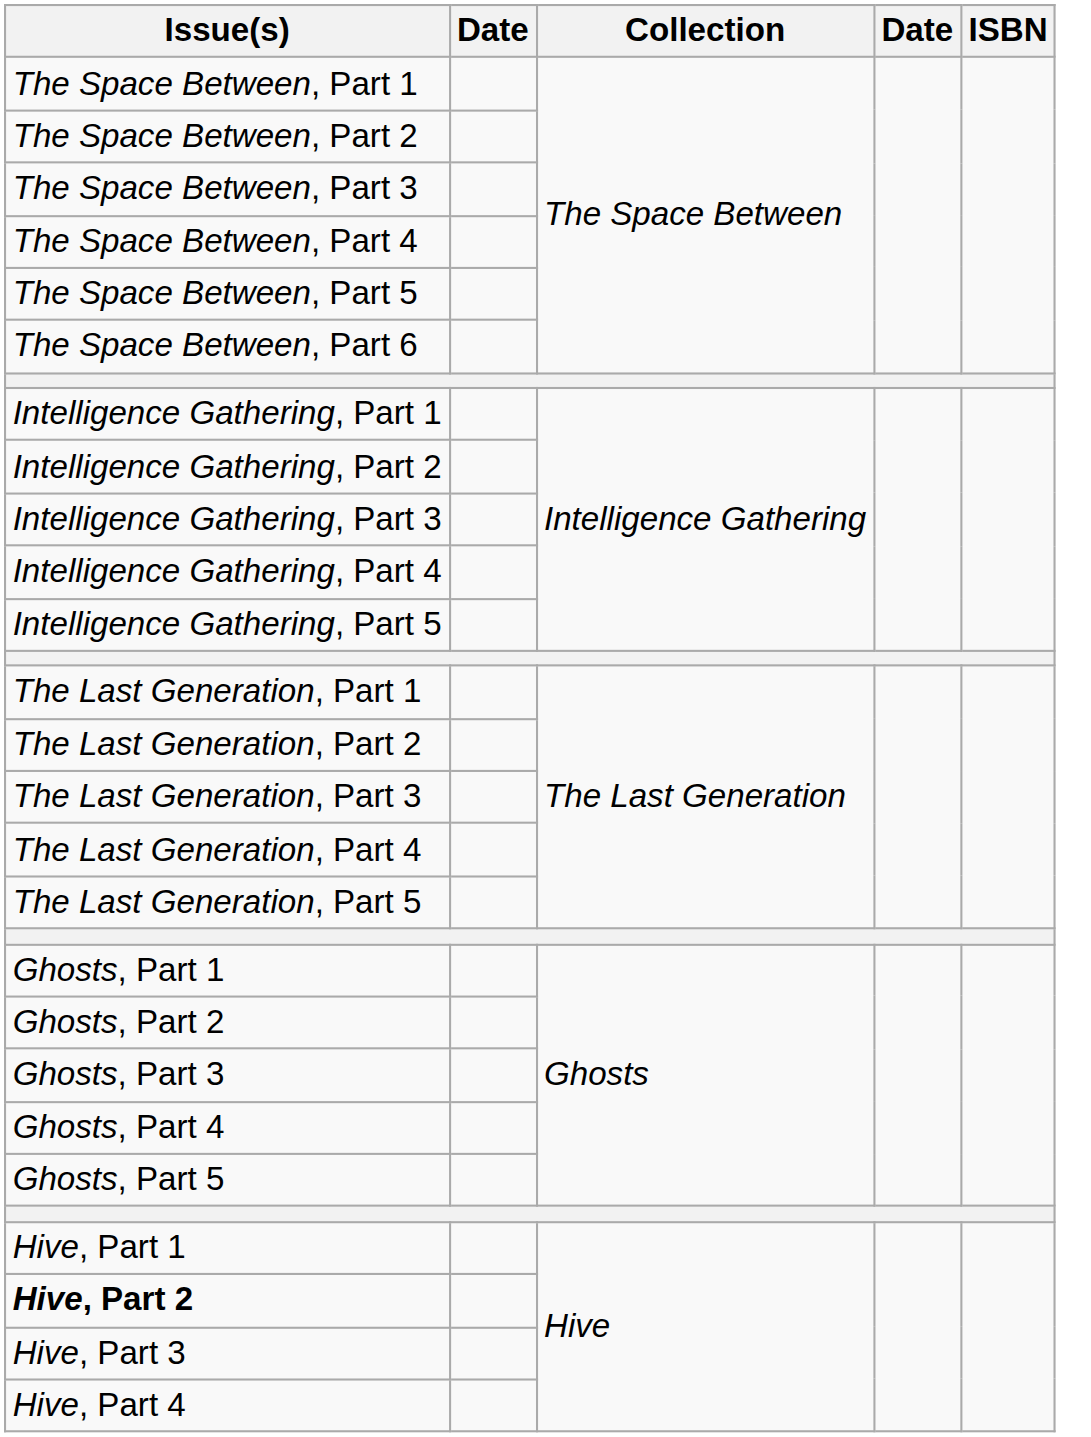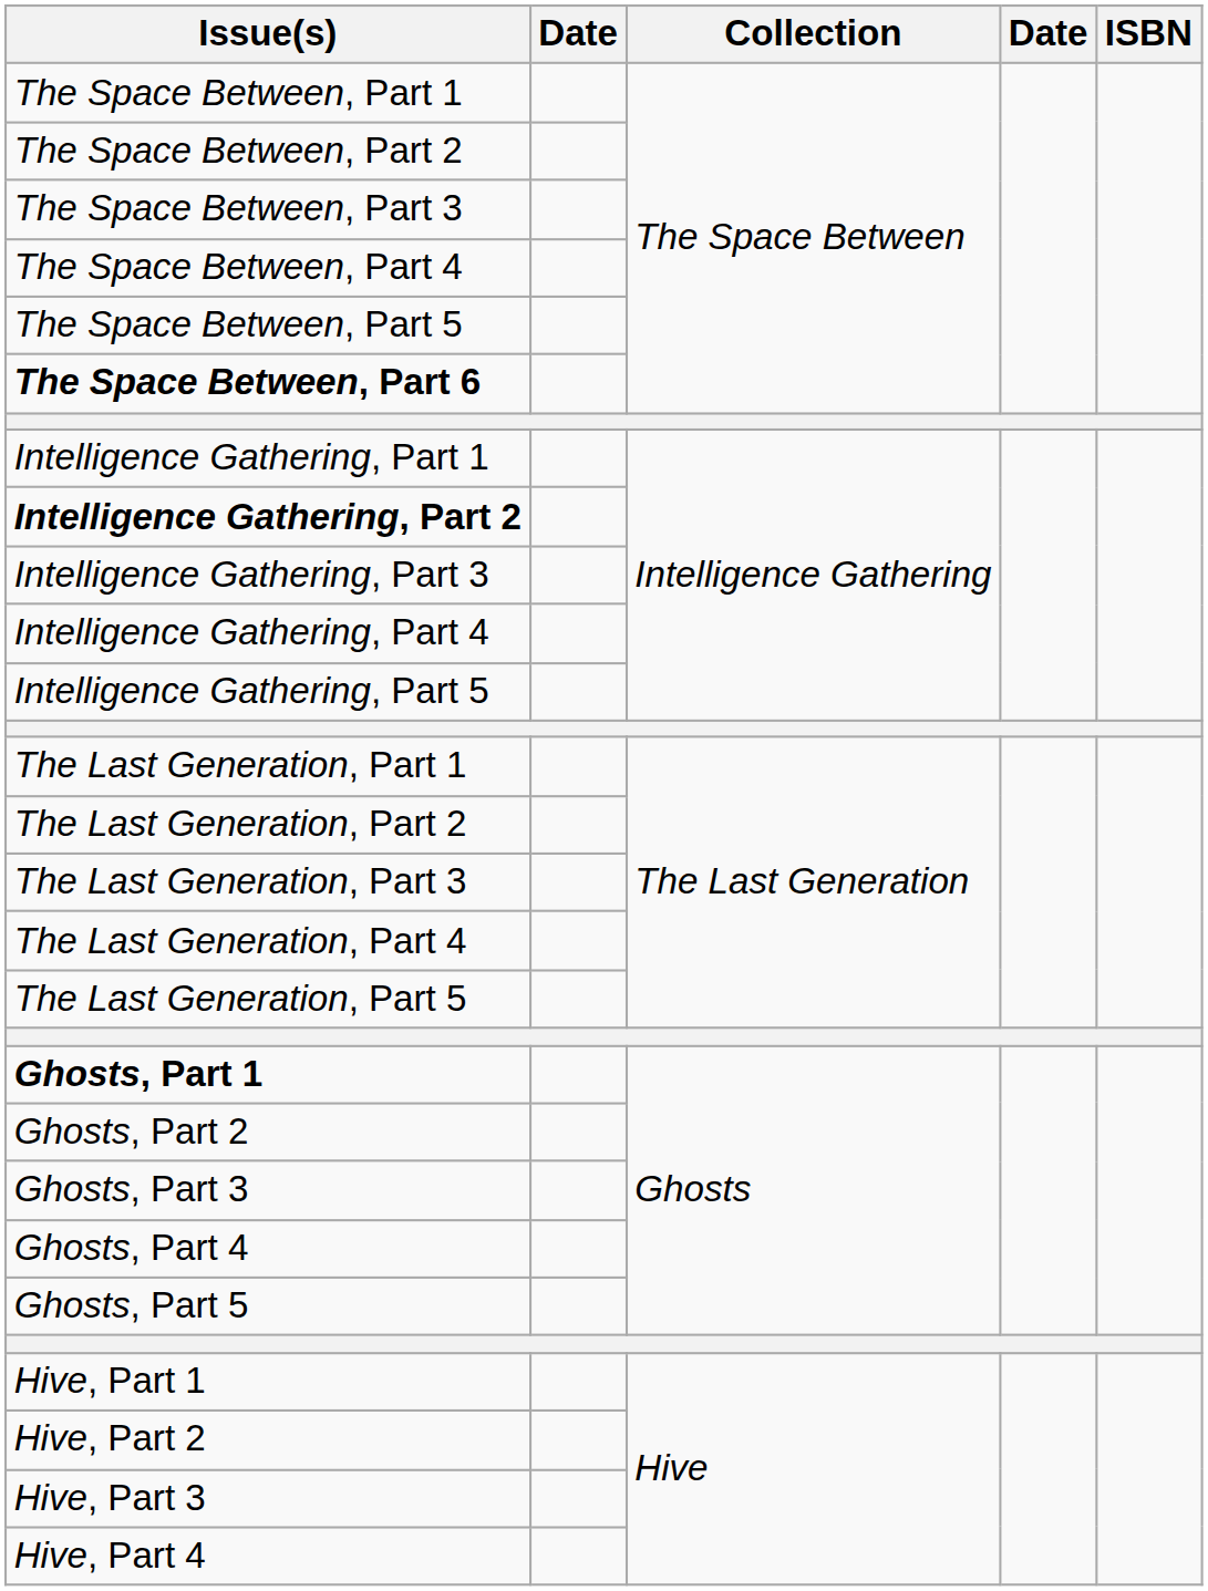The Space Between, Part 6 | Issue(s): normal -> bold
Intelligence Gathering, Part 2 | Issue(s): normal -> bold
Ghosts, Part 1 | Issue(s): normal -> bold
Hive, Part 2 | Issue(s): bold -> normal
